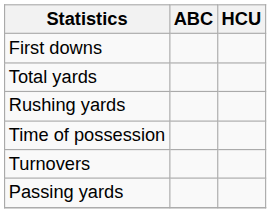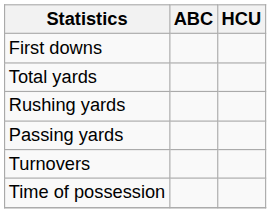rows swapped: Passing yards <-> Time of possession
